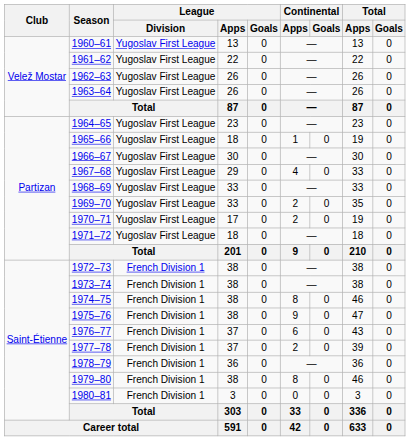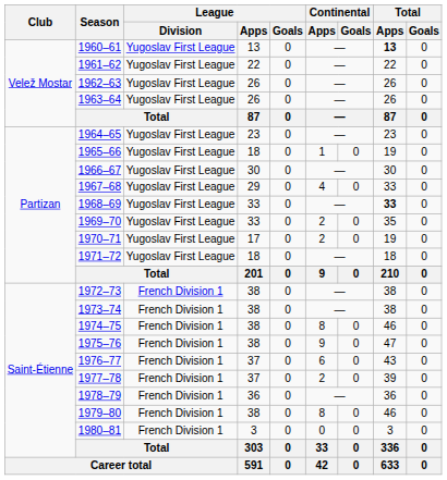1960–61 | Total / Apps: normal -> bold
1968–69 | Total / Apps: normal -> bold
